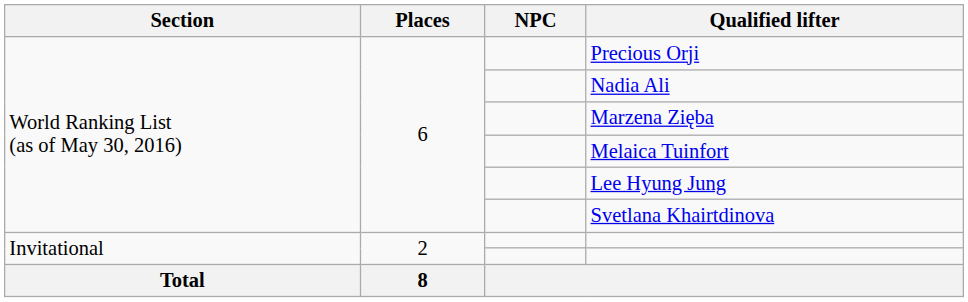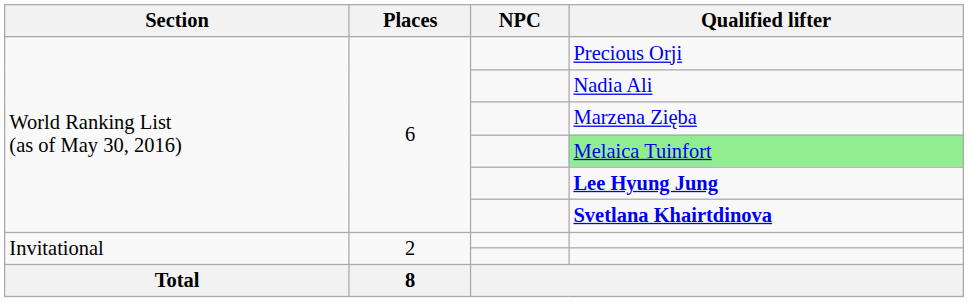Melaica Tuinfort | Qualified lifter: no background -> lightgreen background
Lee Hyung Jung | Qualified lifter: normal -> bold
Svetlana Khairtdinova | Qualified lifter: normal -> bold
